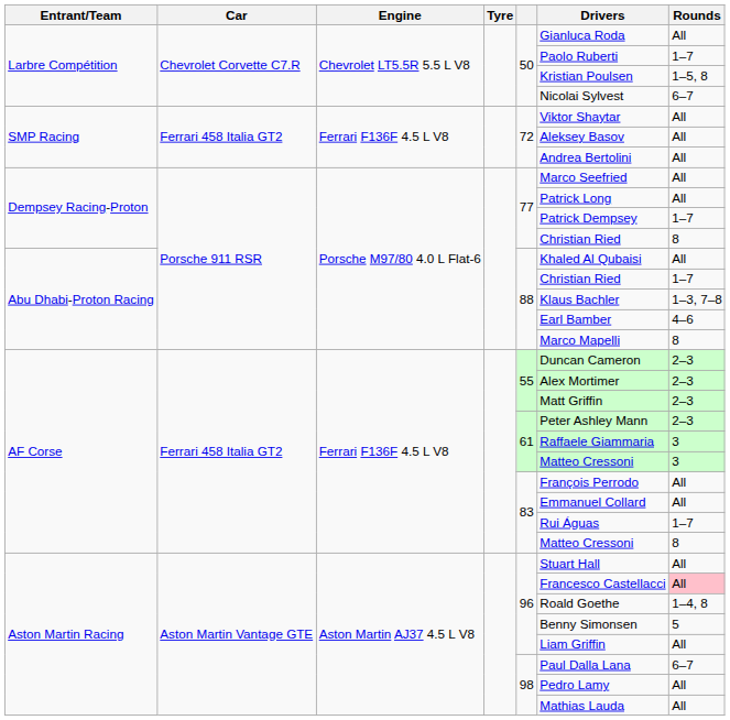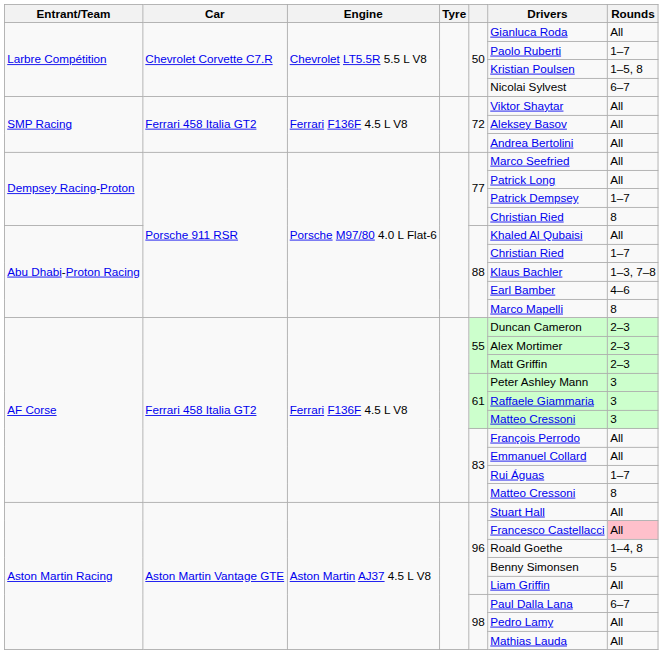row 21 | Rounds: 2–3 -> 3
